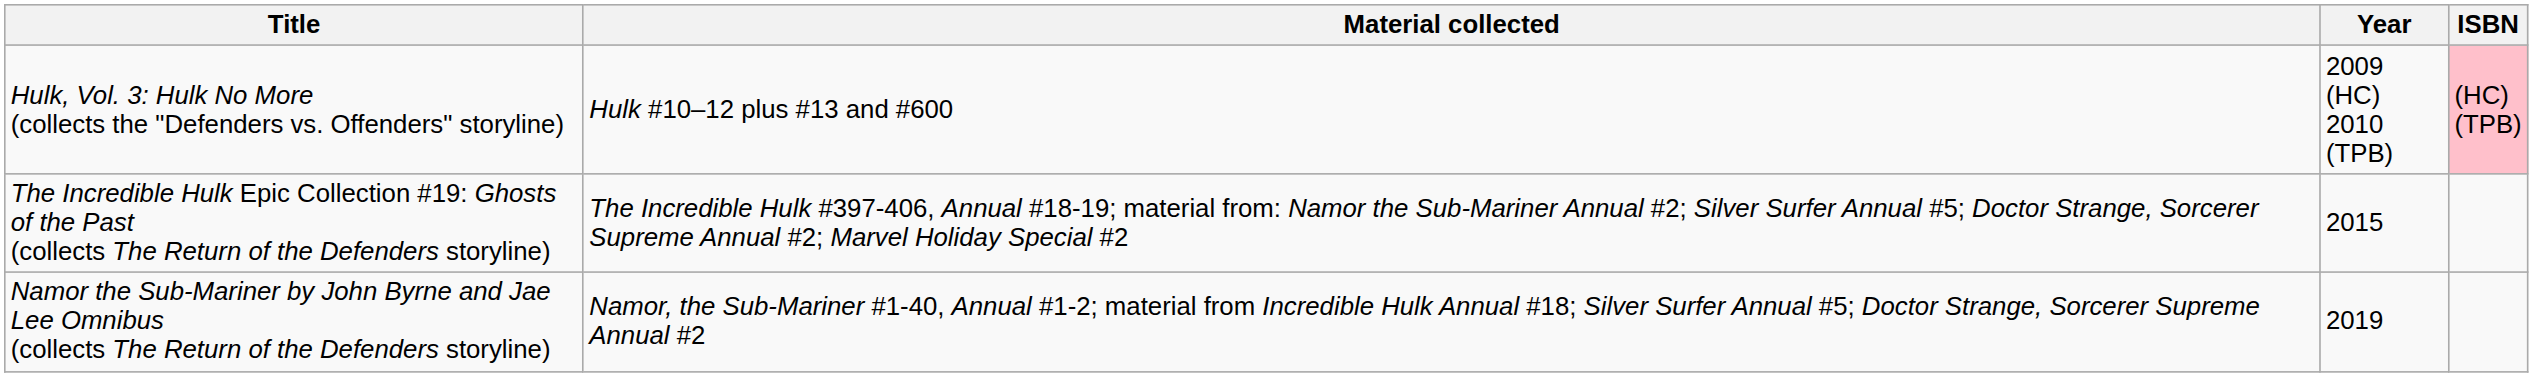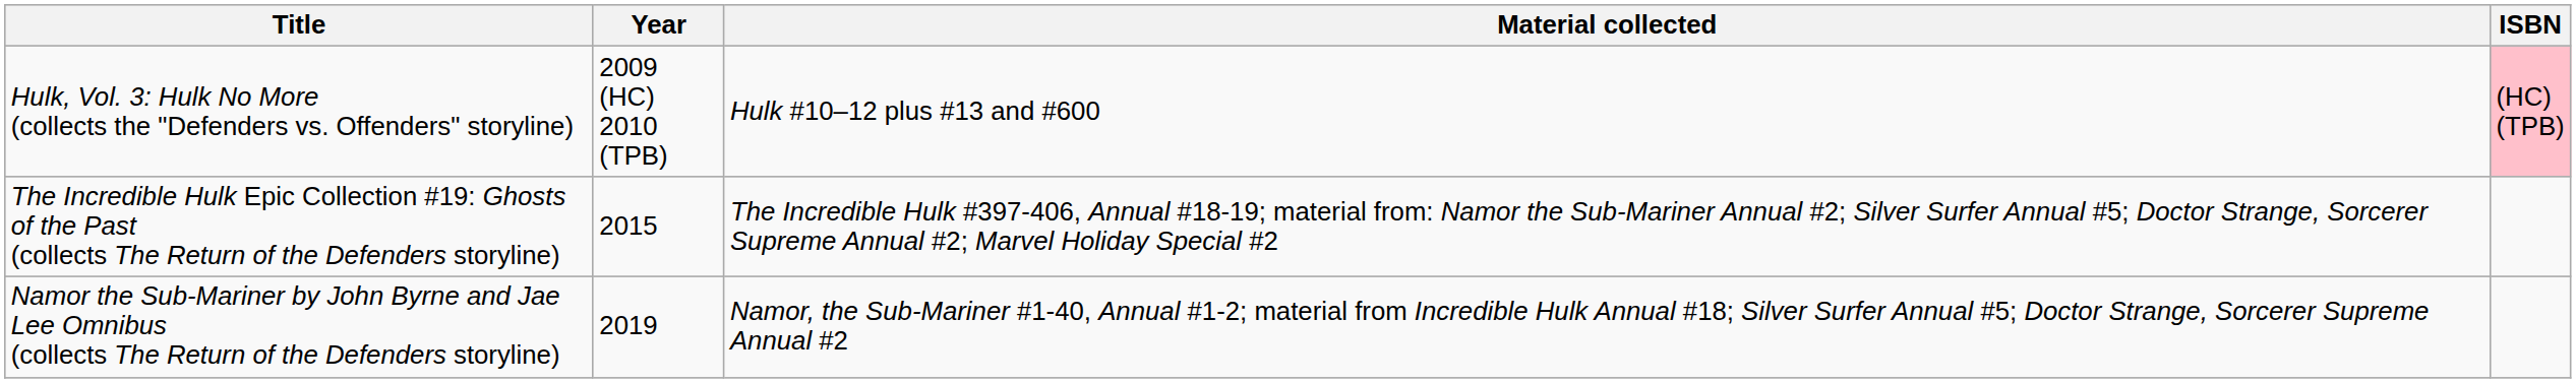columns swapped: Material collected <-> Year
